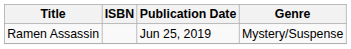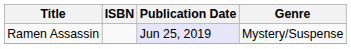Ramen Assassin | Publication Date: no background -> lavender background
